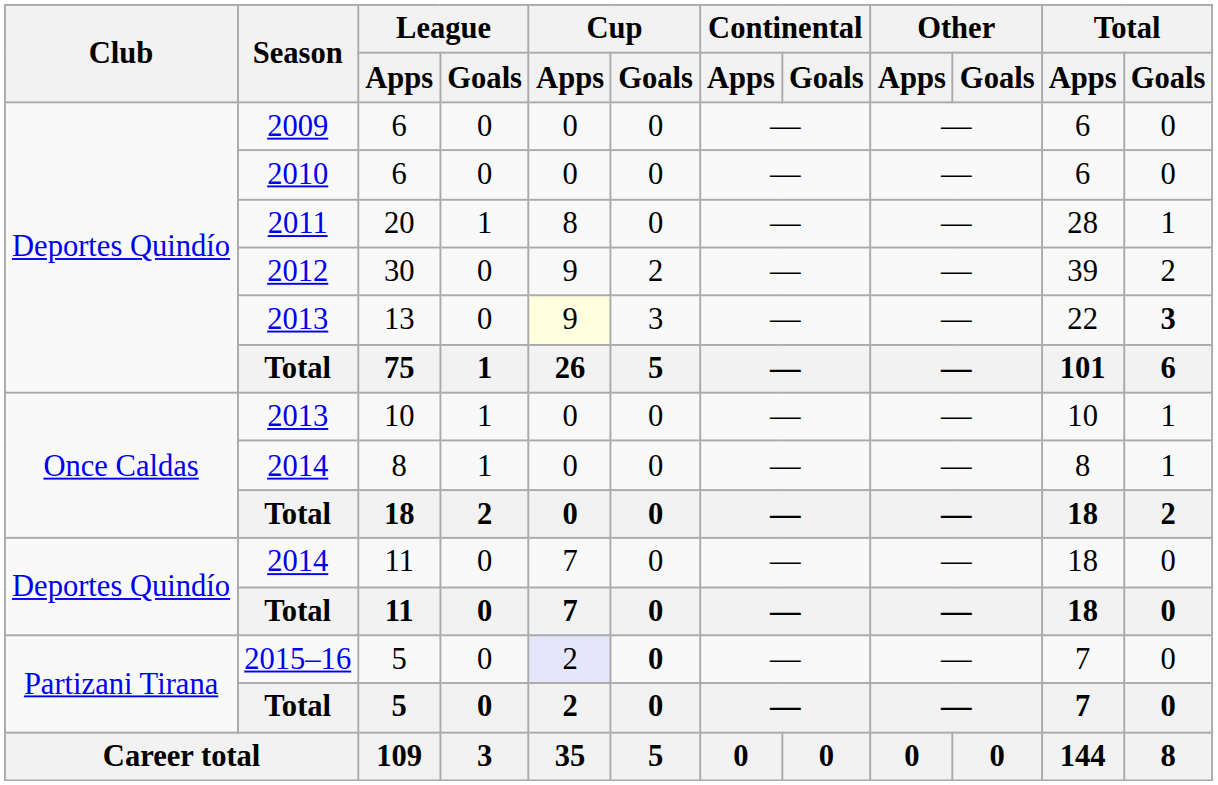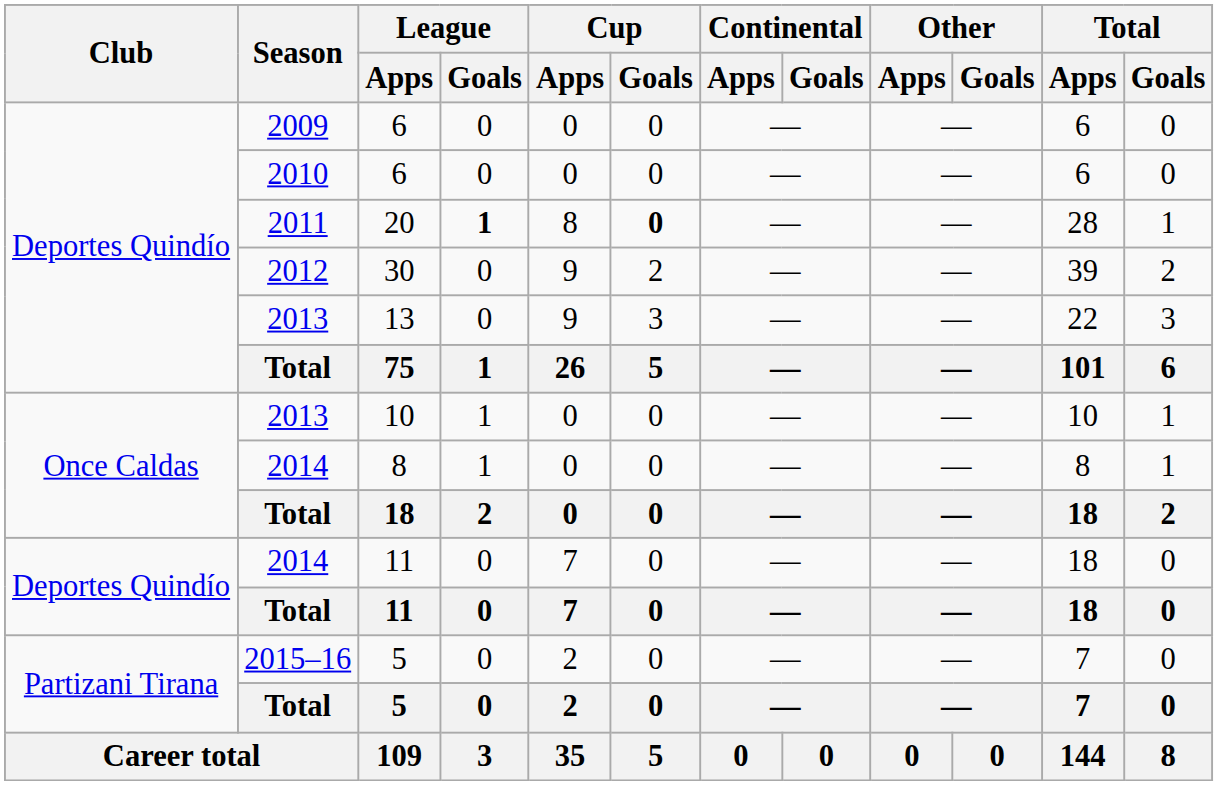20 | League / Goals: normal -> bold
20 | Cup / Goals: normal -> bold
13 | Cup / Apps: lightyellow background -> no background
13 | Total / Goals: bold -> normal
2015–16 / 5 | Cup / Apps: lavender background -> no background
2015–16 / 5 | Cup / Goals: bold -> normal
